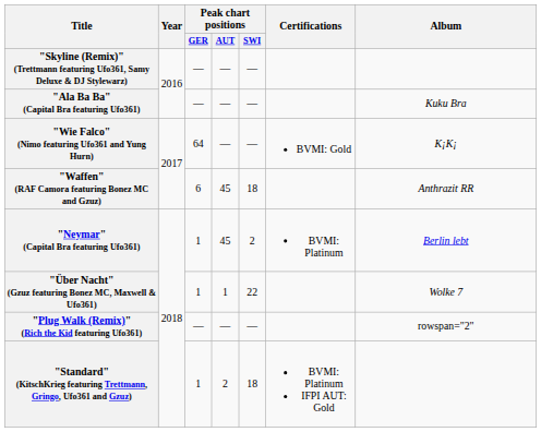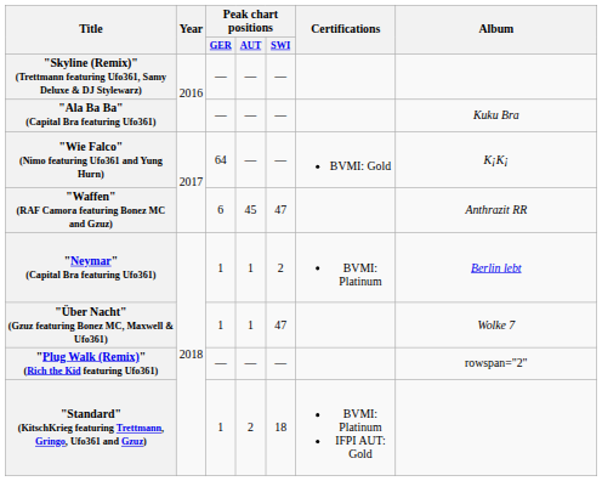"Waffen" (RAF Camora featuring Bonez MC and Gzuz) | Peak chart positions / SWI: 18 -> 47
"Neymar" (Capital Bra featuring Ufo361) | Peak chart positions / AUT: 45 -> 1
"Über Nacht" (Gzuz featuring Bonez MC, Maxwell & Ufo361) | Peak chart positions / SWI: 22 -> 47
